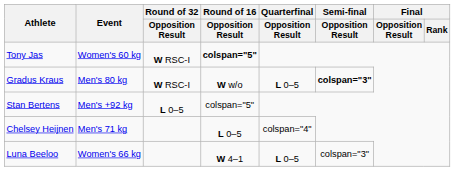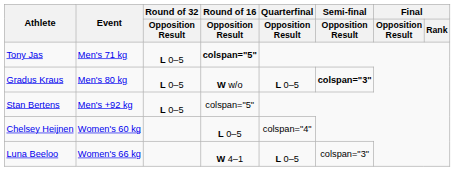Tony Jas | Event: Women's 60 kg -> Men's 71 kg
Tony Jas | Round of 32 / Opposition Result: W RSC-I -> L 0–5
Gradus Kraus | Round of 32 / Opposition Result: W RSC-I -> L 0–5
Chelsey Heijnen | Event: Men's 71 kg -> Women's 60 kg
